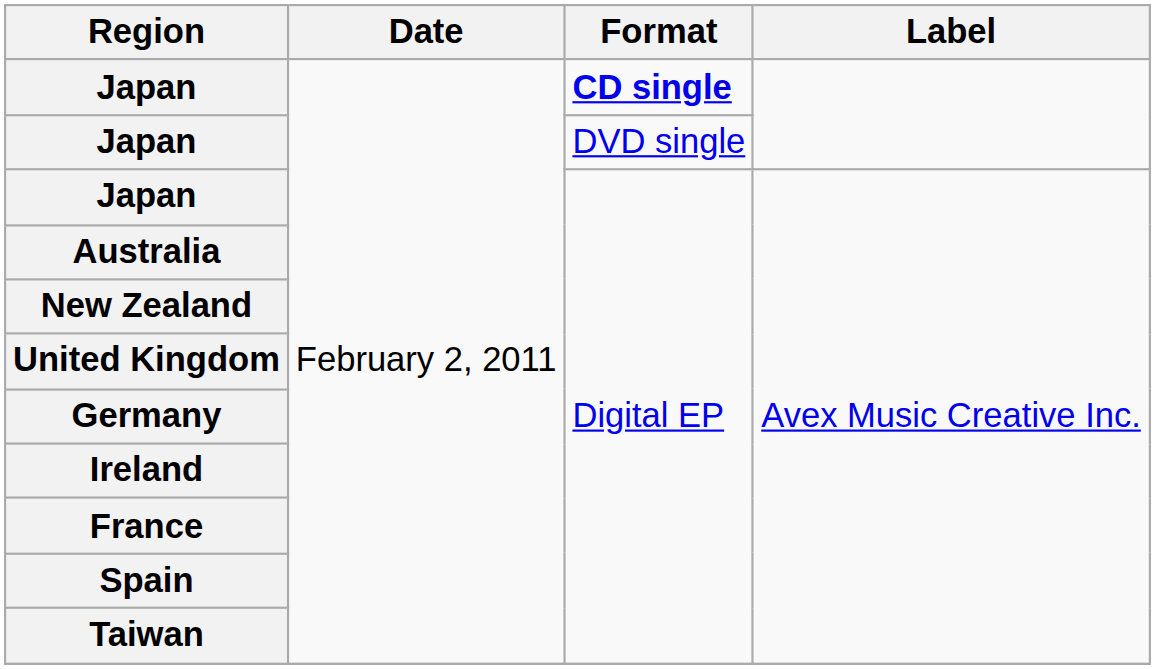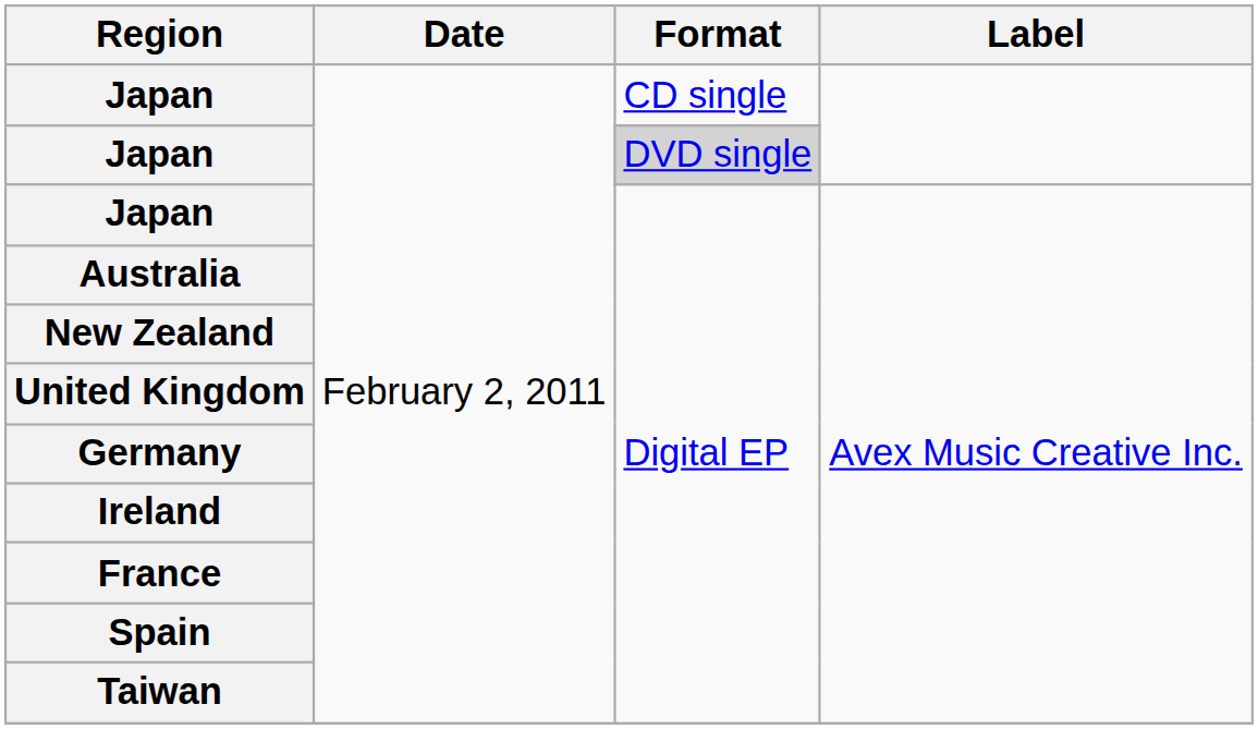CD single | Format: bold -> normal
DVD single | Format: no background -> lightgrey background
